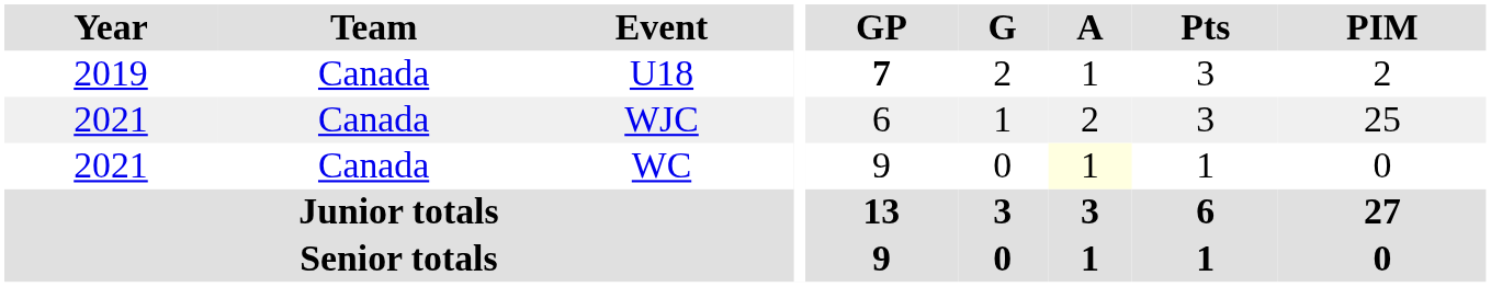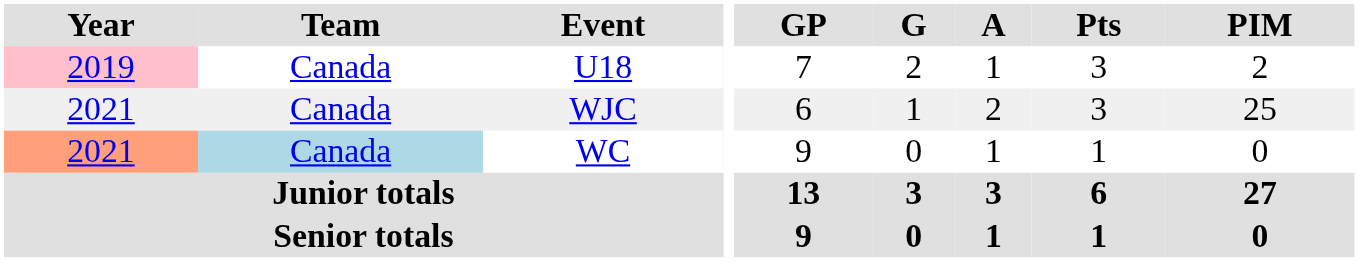U18 | Year: no background -> pink background
U18 | GP: bold -> normal
WC | Year: no background -> lightsalmon background
WC | Team: no background -> lightblue background
WC | A: lightyellow background -> no background
